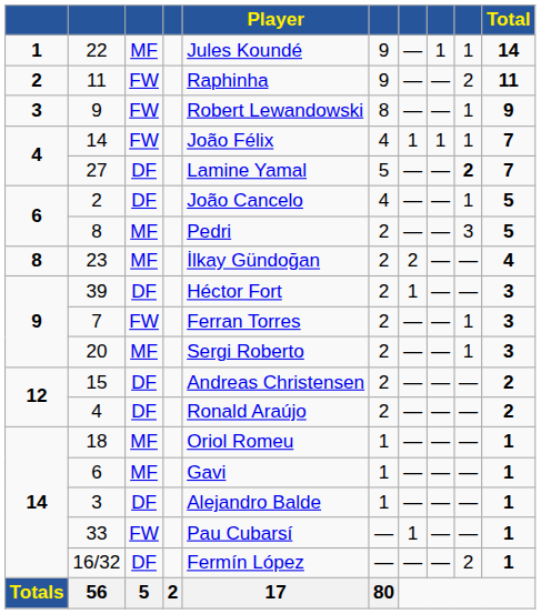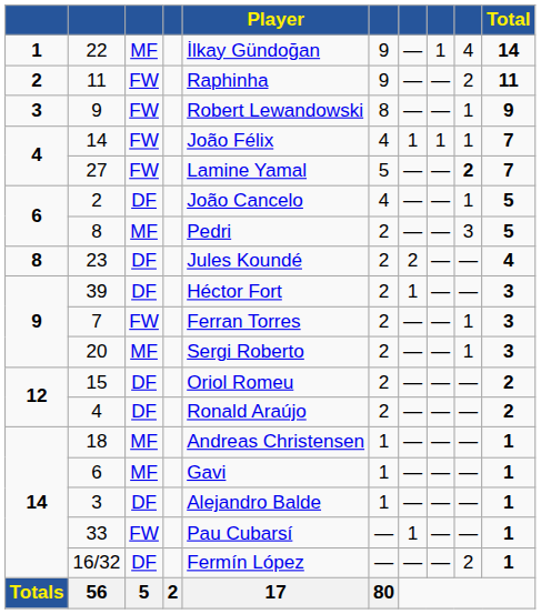22 | Player: Jules Koundé -> İlkay Gündoğan
22 | column 9: 1 -> 4
27 | column 3: DF -> FW
23 | column 3: MF -> DF
23 | Player: İlkay Gündoğan -> Jules Koundé
15 | Player: Andreas Christensen -> Oriol Romeu
18 | Player: Oriol Romeu -> Andreas Christensen
